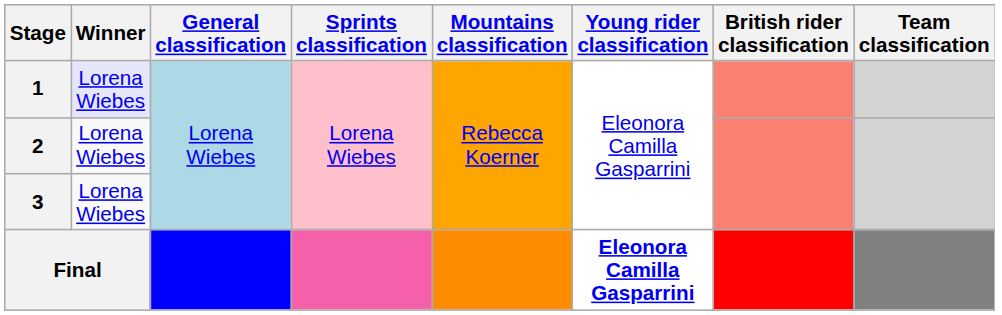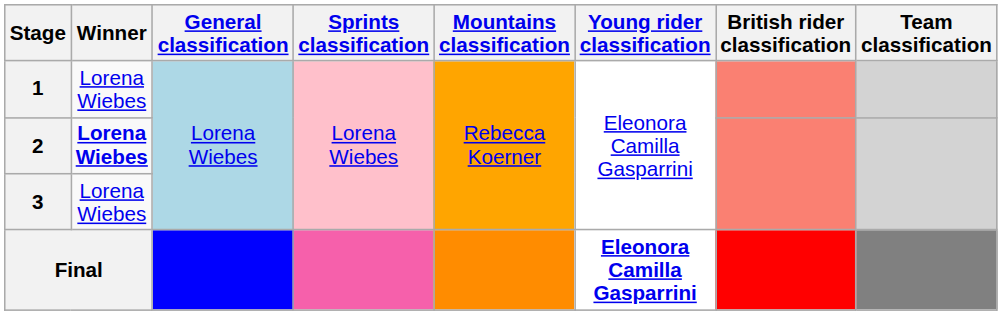1 | Winner: lavender background -> no background
2 | Winner: normal -> bold
